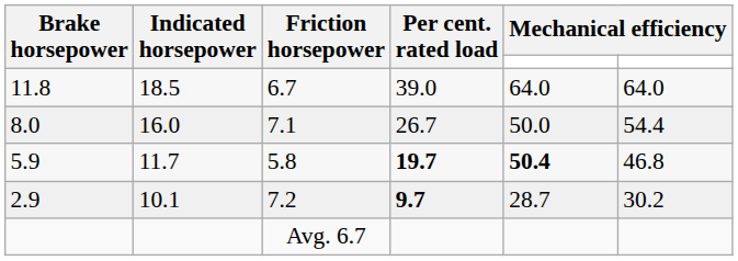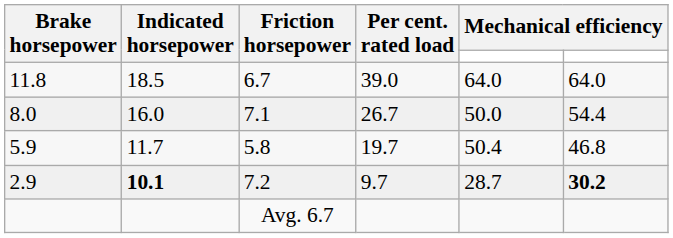5.9 | Per cent. rated load: bold -> normal
5.9 | column 5: bold -> normal
2.9 | Indicated horsepower: normal -> bold
2.9 | Per cent. rated load: bold -> normal
2.9 | column 6: normal -> bold
